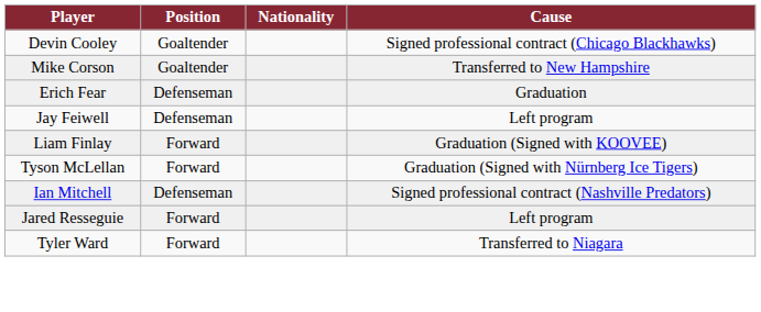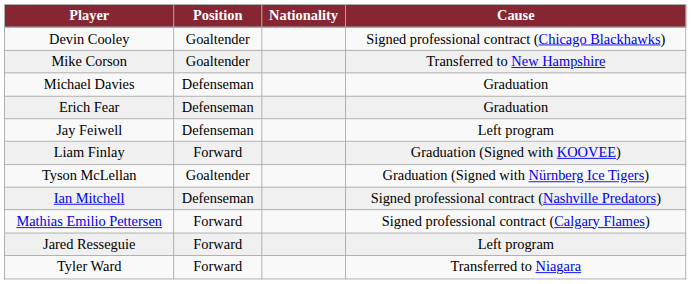+ row: Michael Davies | Defenseman | Graduation
Tyson McLellan | Position: Forward -> Goaltender
+ row: Mathias Emilio Pettersen | Forward | Signed professional contract (Calgary Flames)
